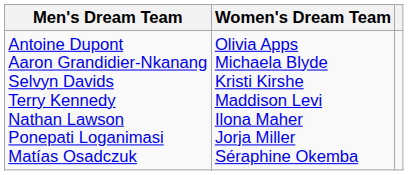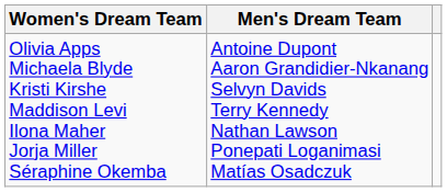columns swapped: Men's Dream Team <-> Women's Dream Team
